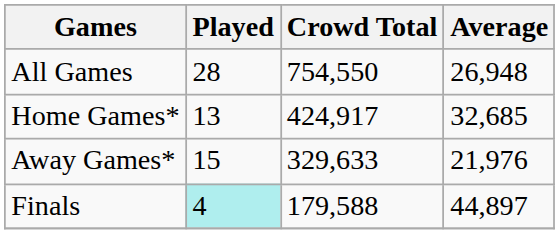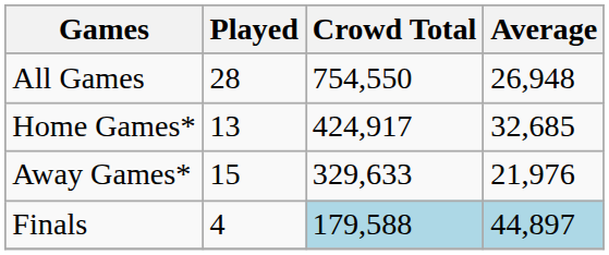Finals | Played: paleturquoise background -> no background
Finals | Crowd Total: no background -> lightblue background
Finals | Average: no background -> lightblue background
